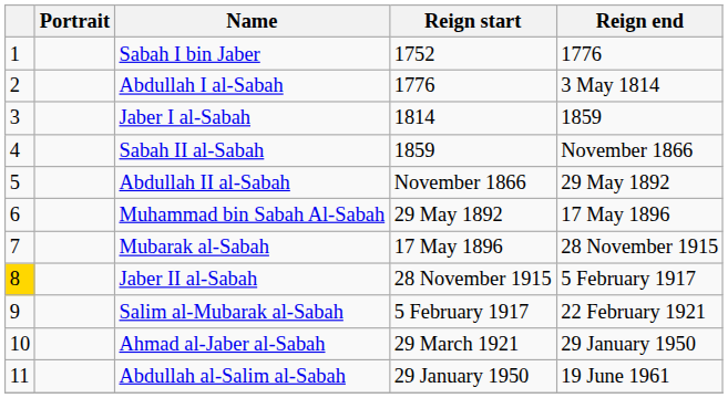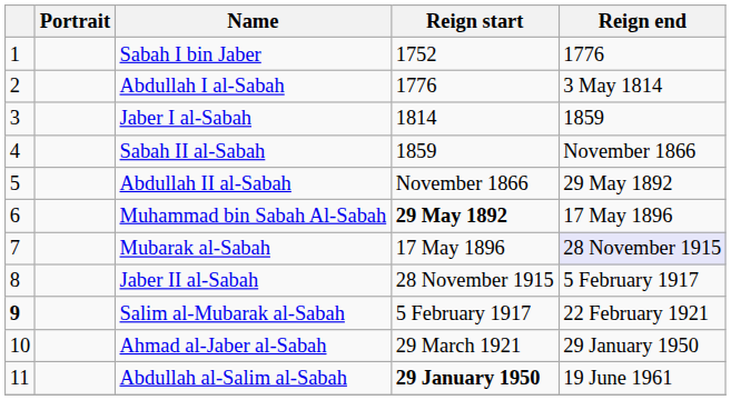Muhammad bin Sabah Al-Sabah | Reign start: normal -> bold
Mubarak al-Sabah | Reign end: no background -> lavender background
Jaber II al-Sabah | column 1: gold background -> no background
Salim al-Mubarak al-Sabah | column 1: normal -> bold
Abdullah al-Salim al-Sabah | Reign start: normal -> bold
